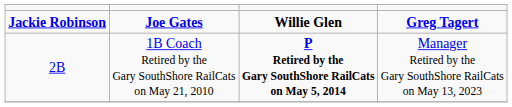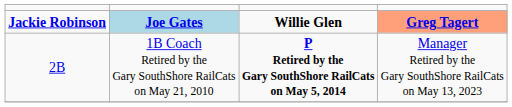Jackie Robinson | column 2: no background -> lightblue background
Jackie Robinson | column 4: no background -> lightsalmon background
